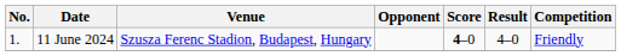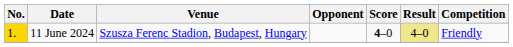11 June 2024 | No.: no background -> gold background
11 June 2024 | Result: no background -> khaki background
